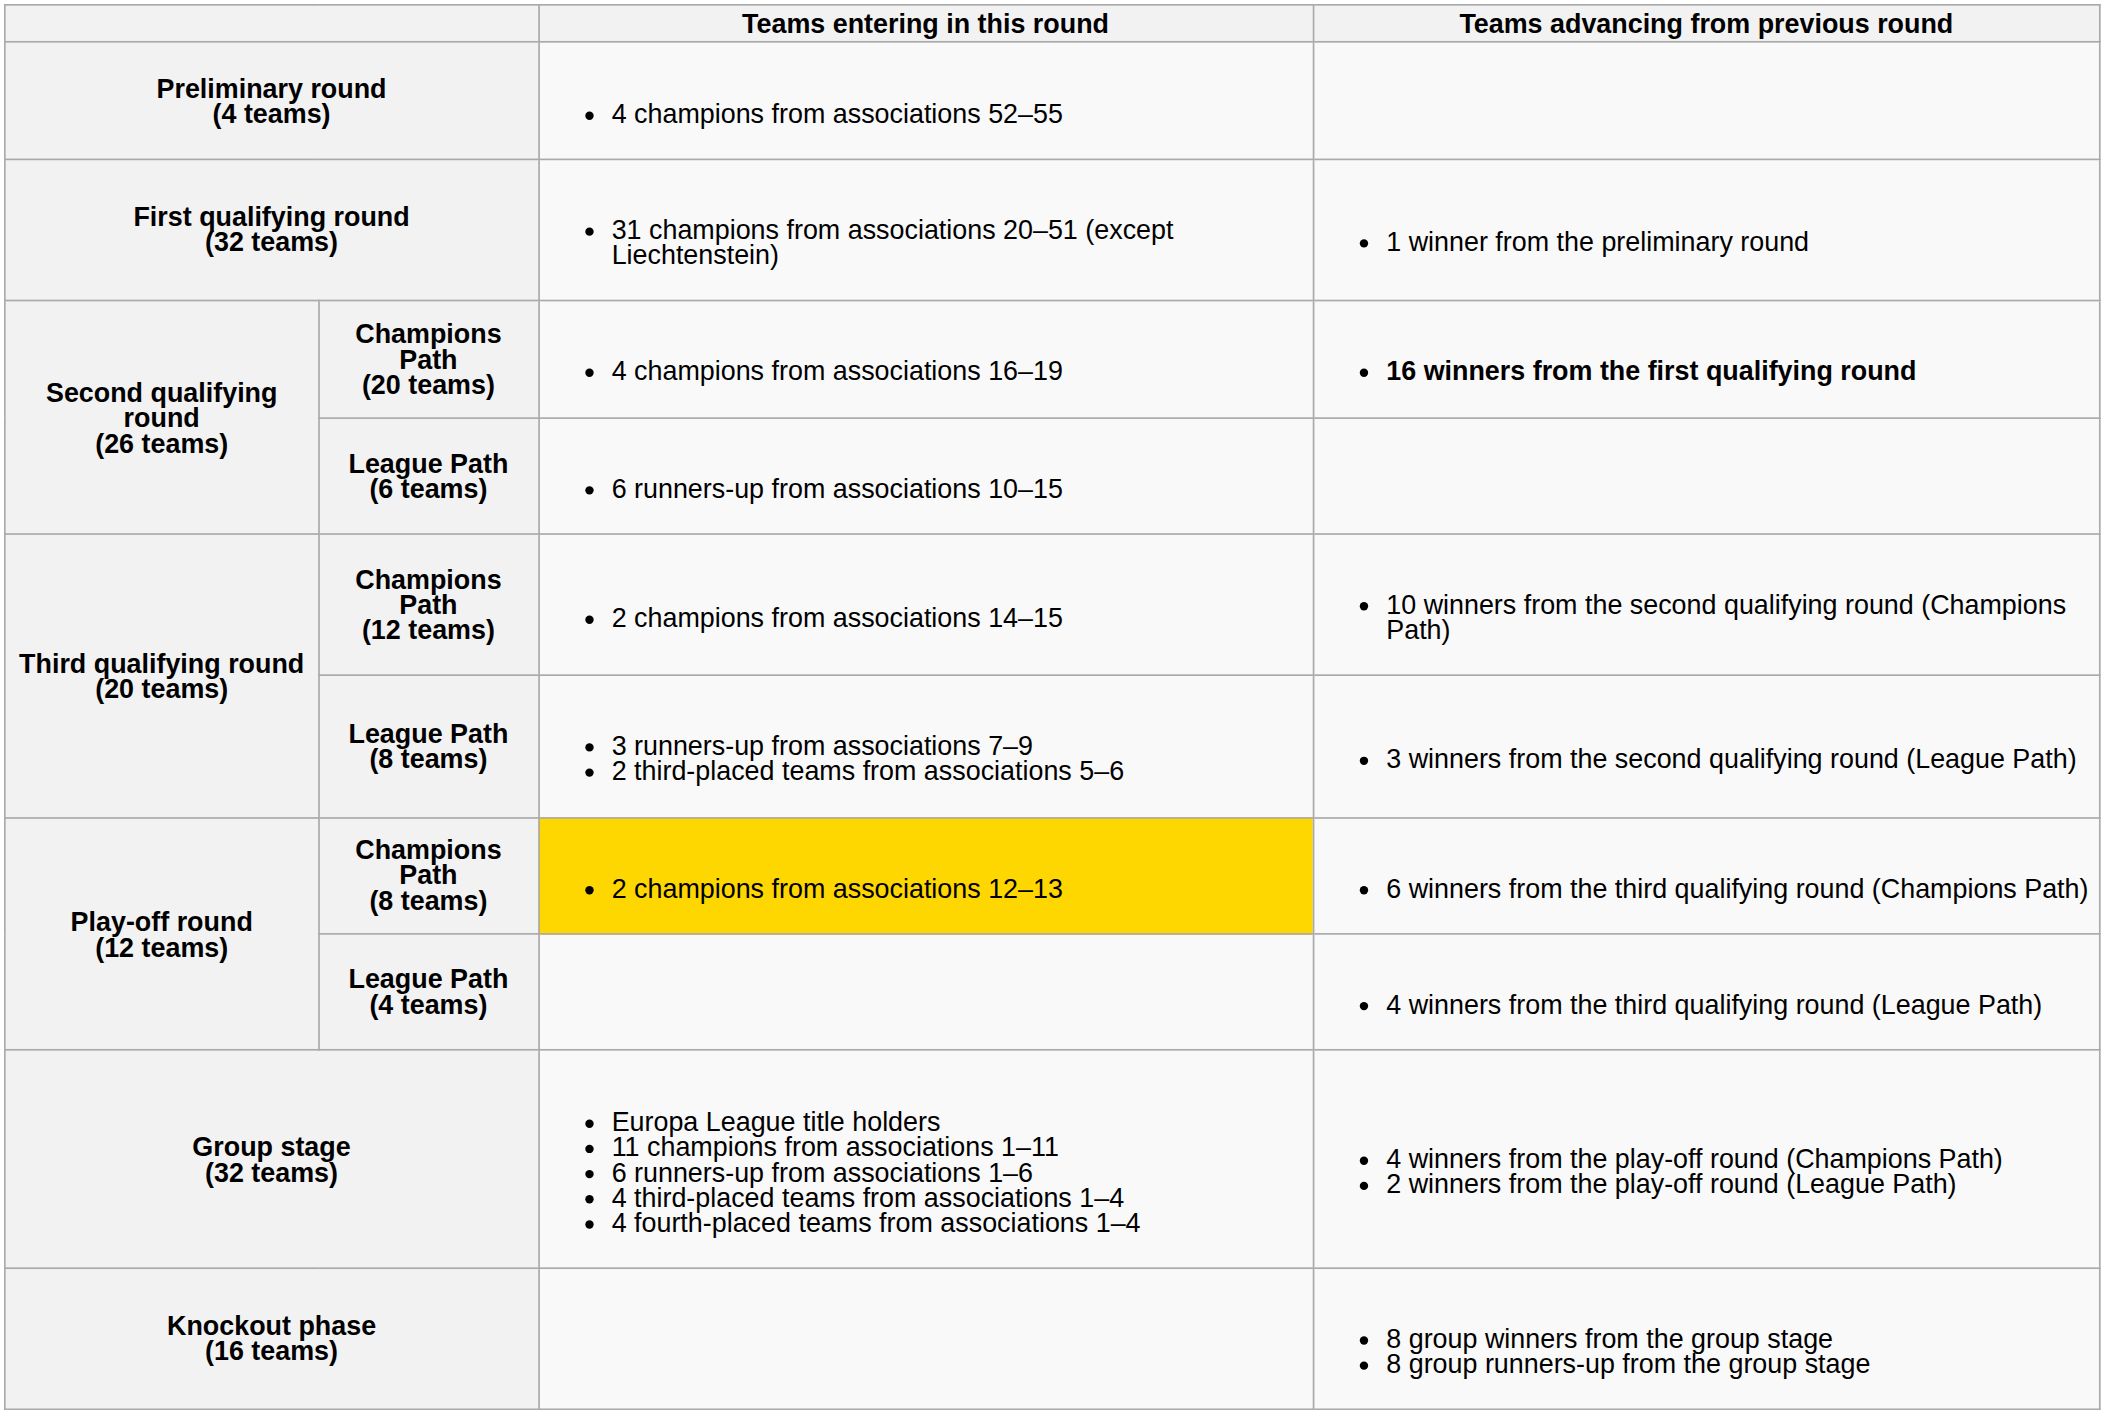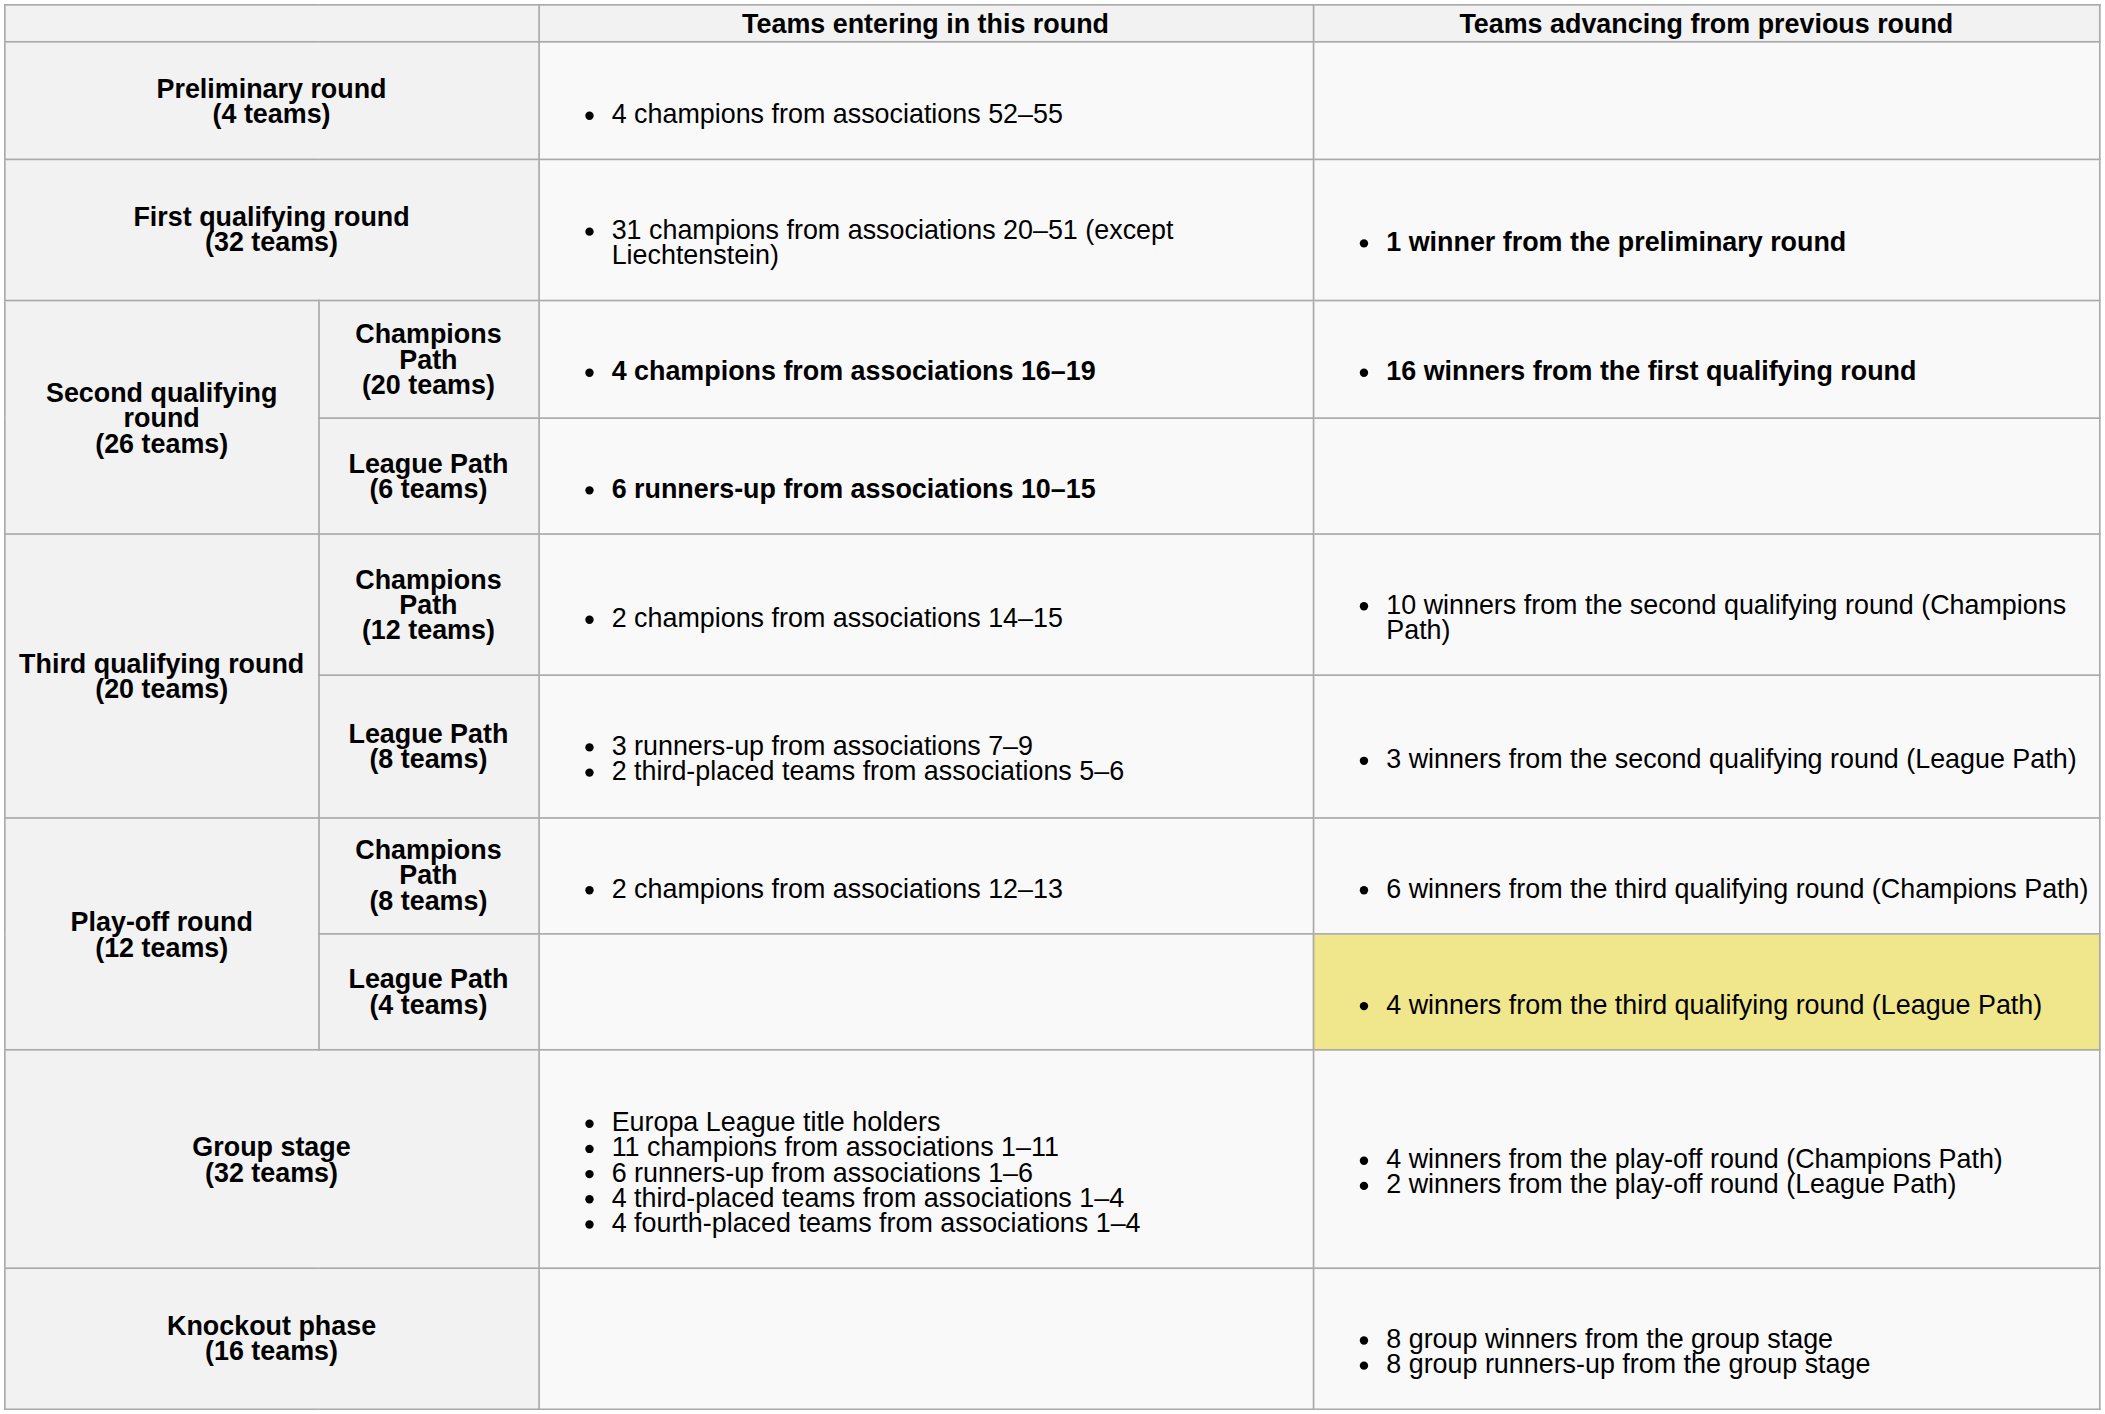First qualifying round (32 teams) | Teams advancing from previous round: normal -> bold
Champions Path (20 teams) | Teams entering in this round: normal -> bold
League Path (6 teams) | Teams entering in this round: normal -> bold
Champions Path (8 teams) | Teams entering in this round: gold background -> no background
League Path (4 teams) | Teams advancing from previous round: no background -> khaki background
